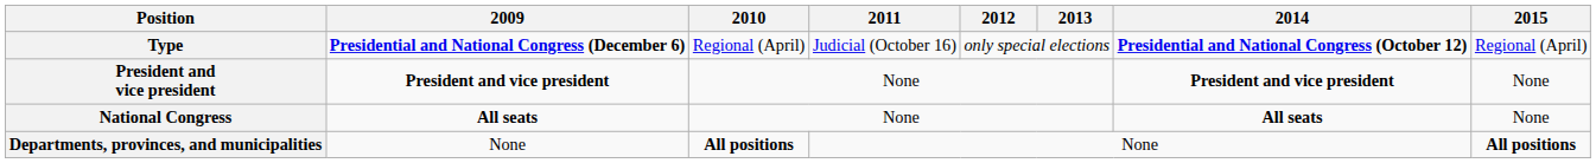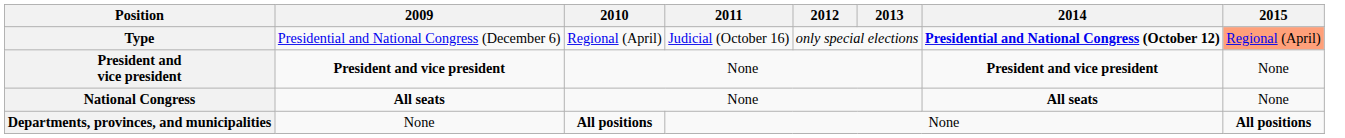Type | 2009: bold -> normal
Type | 2015: no background -> lightsalmon background
